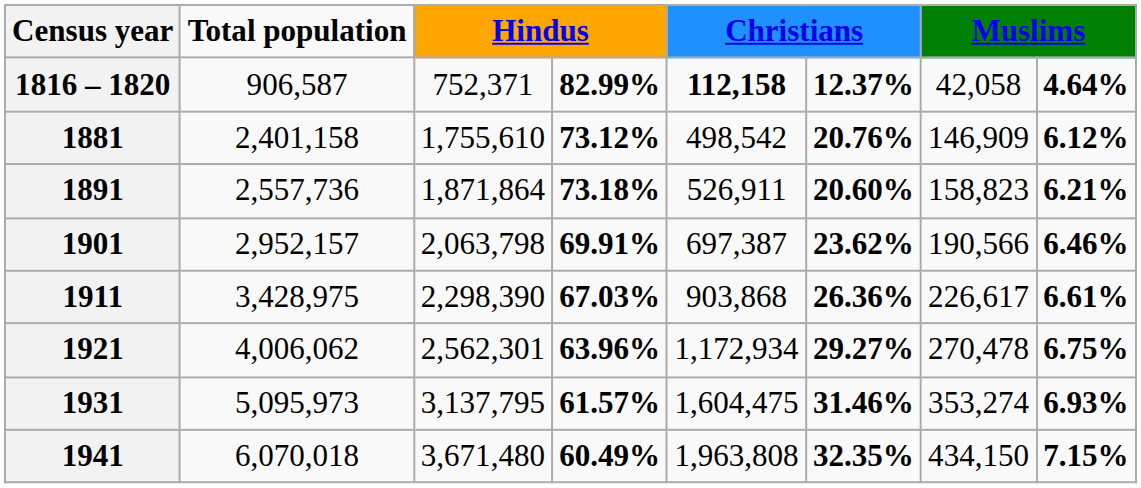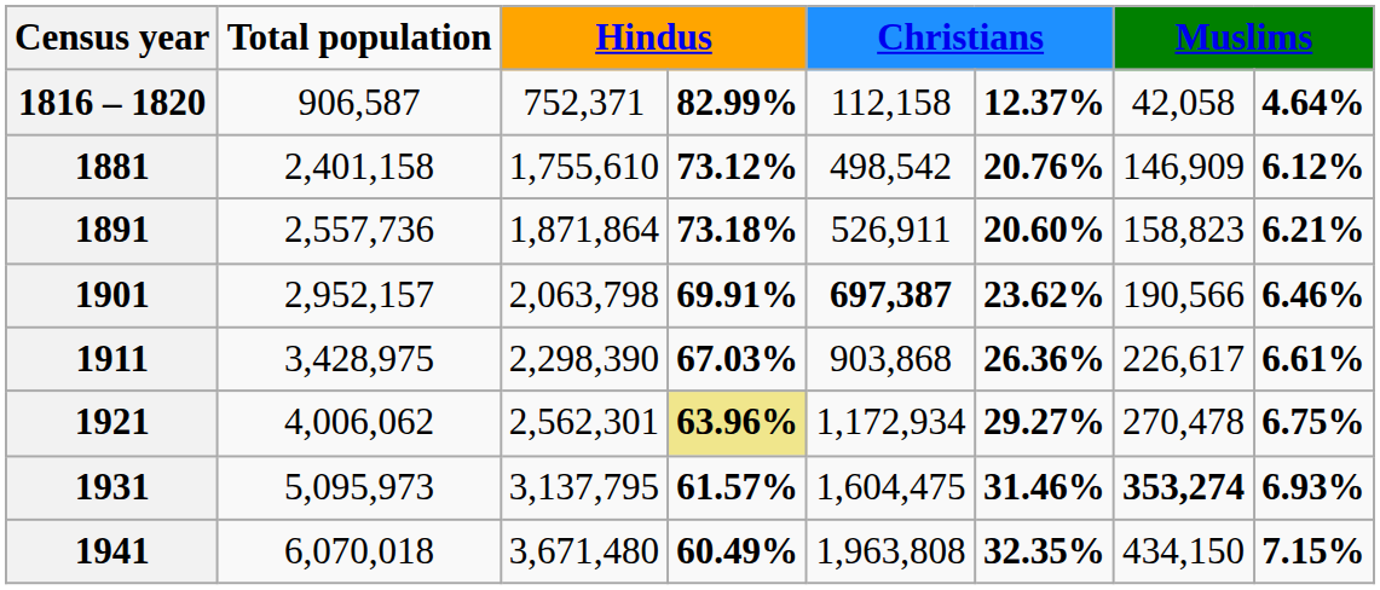1816 – 1820 | column 5: bold -> normal
1901 | column 5: normal -> bold
1921 | column 4: no background -> khaki background
1931 | column 7: normal -> bold
